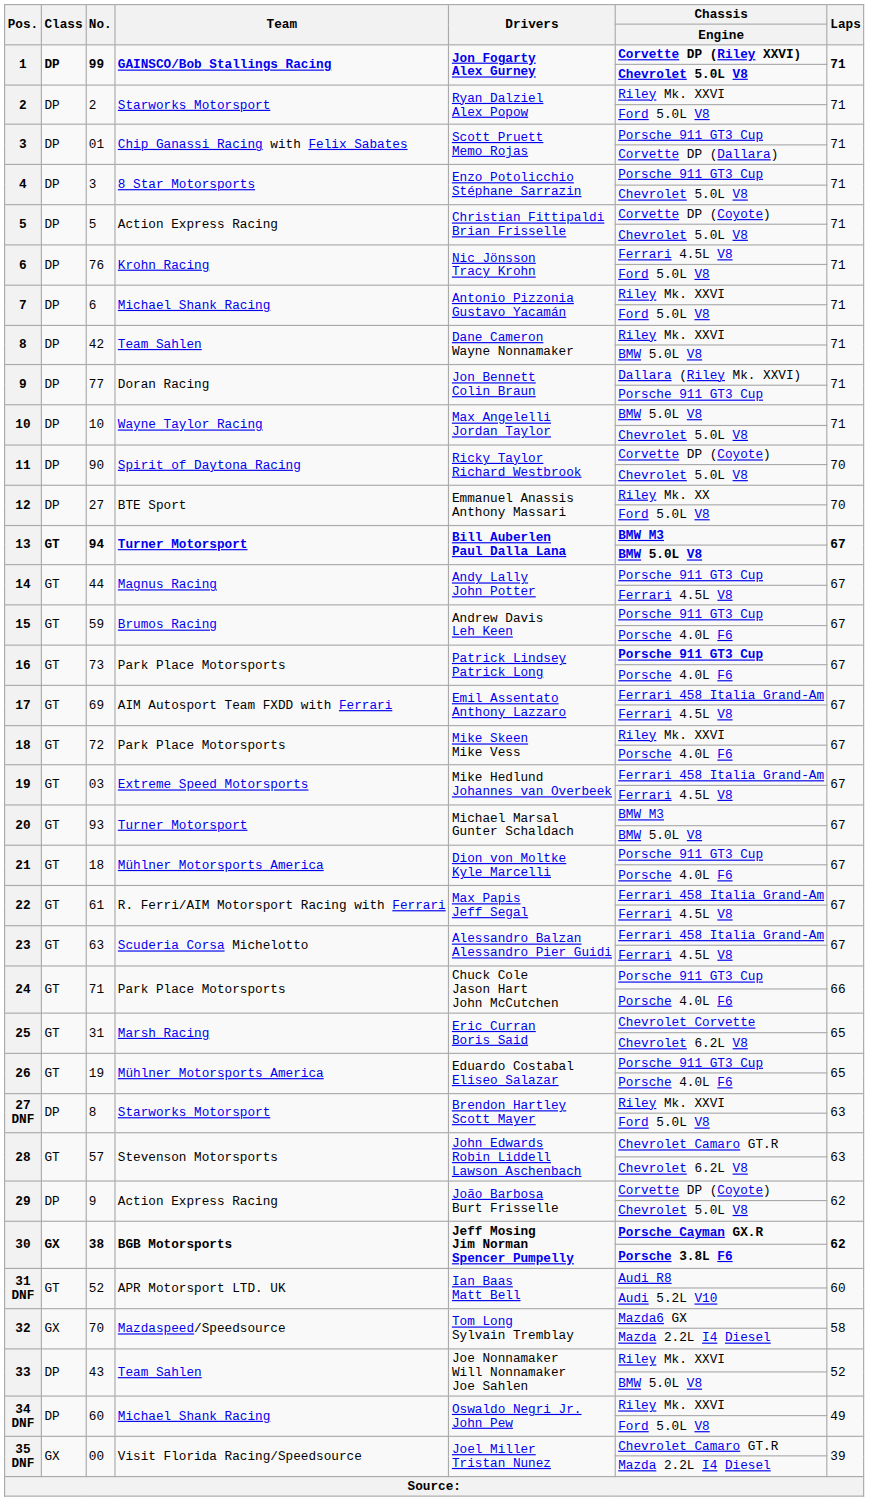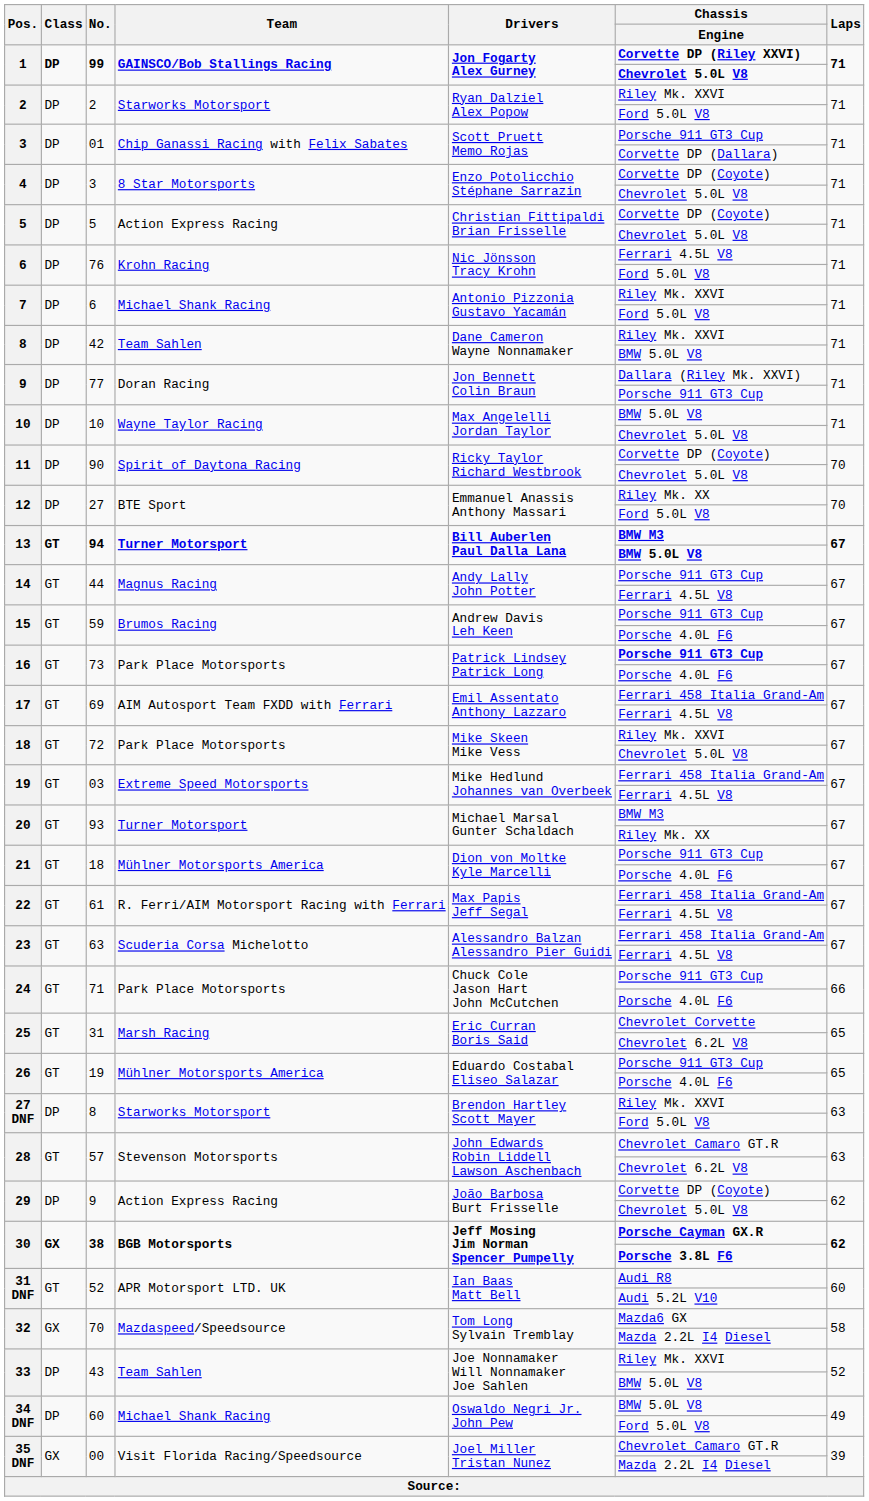row 9 | Chassis / Engine: Porsche 911 GT3 Cup -> Corvette DP (Coyote)
row 38 | Chassis / Engine: Porsche 4.0L F6 -> Chevrolet 5.0L V8
row 42 | Chassis / Engine: BMW 5.0L V8 -> Riley Mk. XX
row 69 | Chassis / Engine: Riley Mk. XXVI -> BMW 5.0L V8
